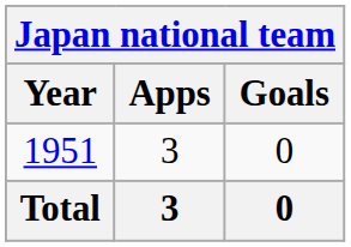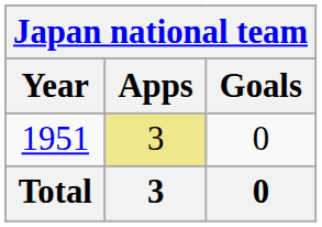1951 | Apps: no background -> khaki background
